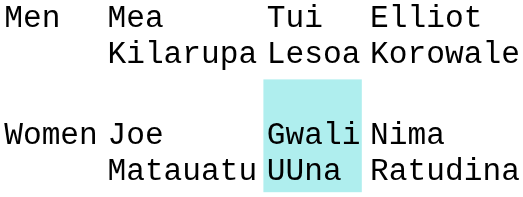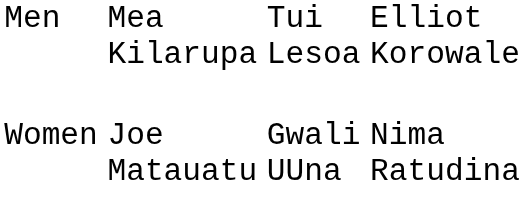Women | column 3: paleturquoise background -> no background
